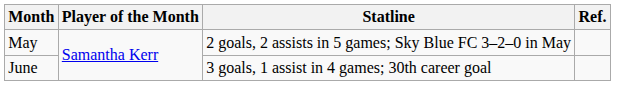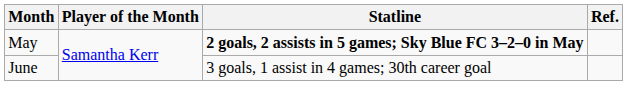May | Statline: normal -> bold
